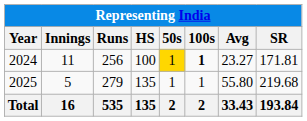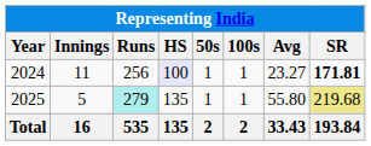2024 | HS: no background -> lavender background
2024 | 50s: gold background -> no background
2024 | 100s: bold -> normal
2024 | SR: normal -> bold
2025 | Runs: no background -> paleturquoise background
2025 | SR: no background -> khaki background
